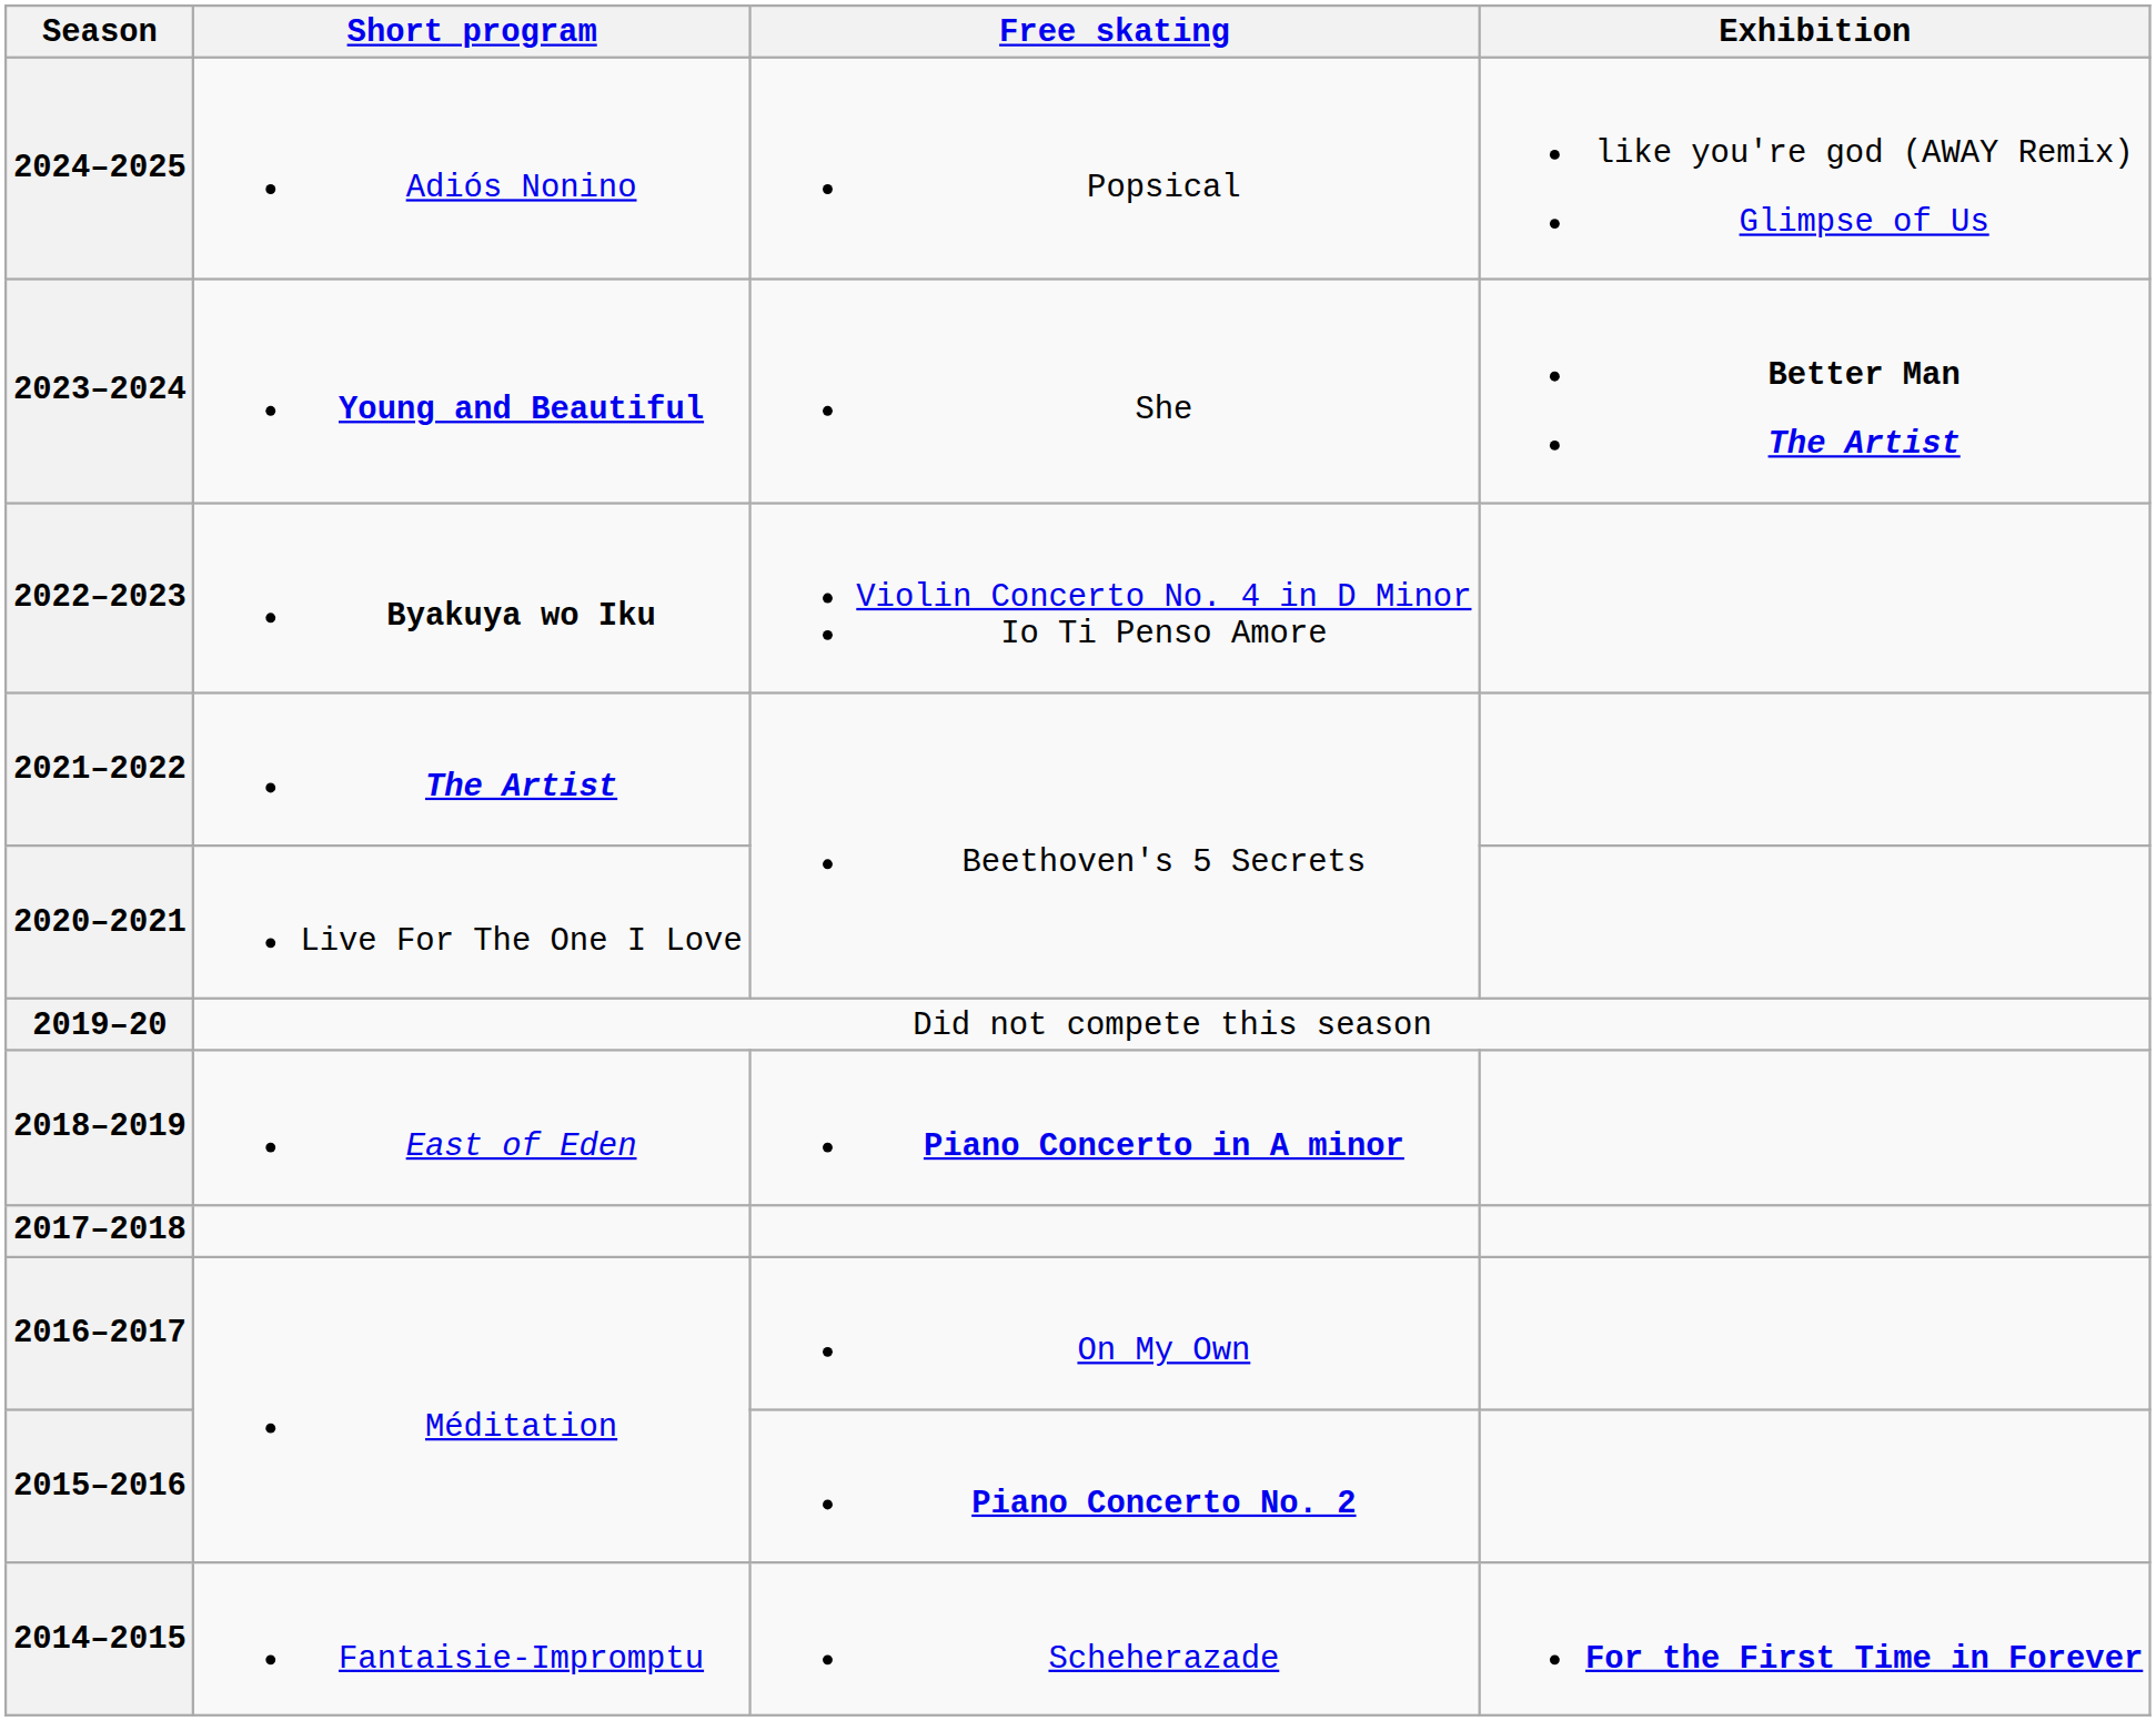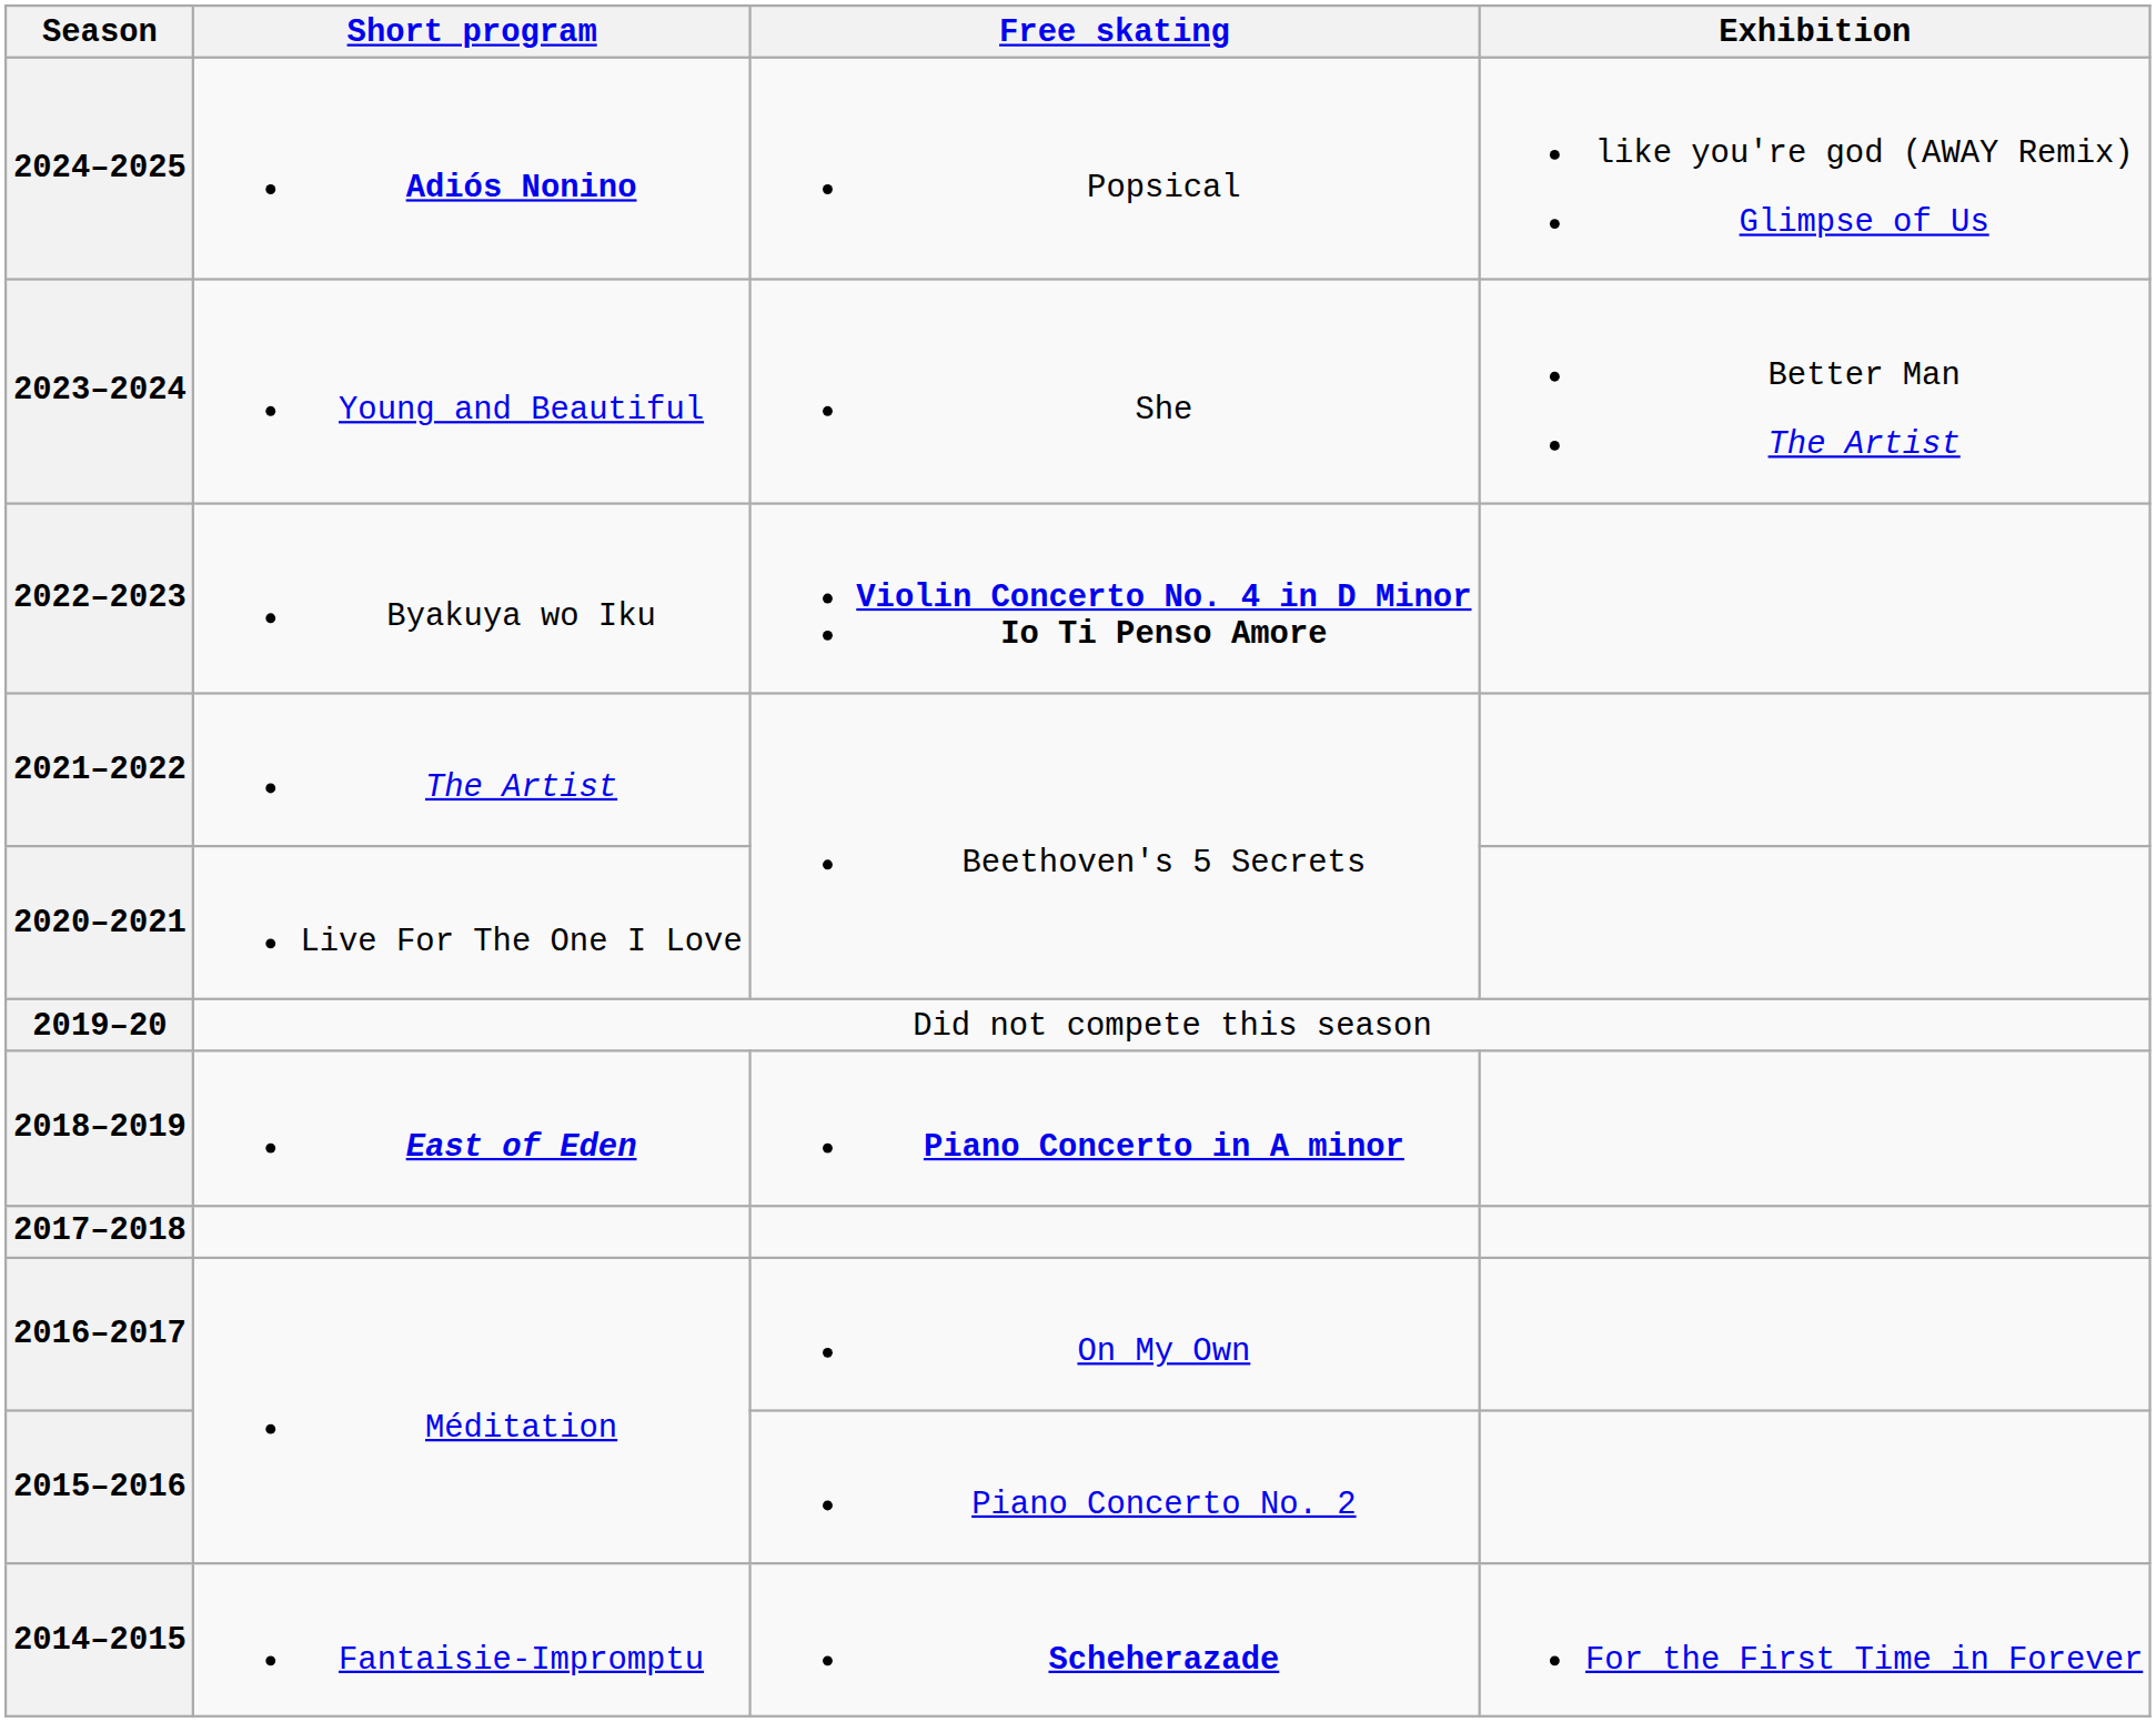2024–2025 | Short program: normal -> bold
2023–2024 | Short program: bold -> normal
2023–2024 | Exhibition: bold -> normal
2022–2023 | Short program: bold -> normal
2022–2023 | Free skating: normal -> bold
2021–2022 | Short program: bold -> normal
2018–2019 | Short program: normal -> bold
2015–2016 | Free skating: bold -> normal
2014–2015 | Free skating: normal -> bold
2014–2015 | Exhibition: bold -> normal
